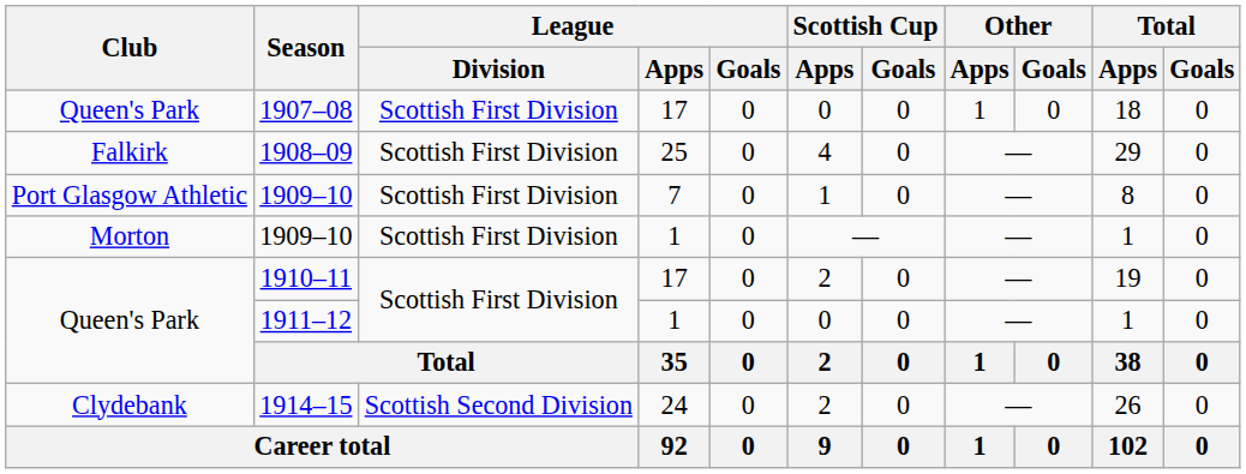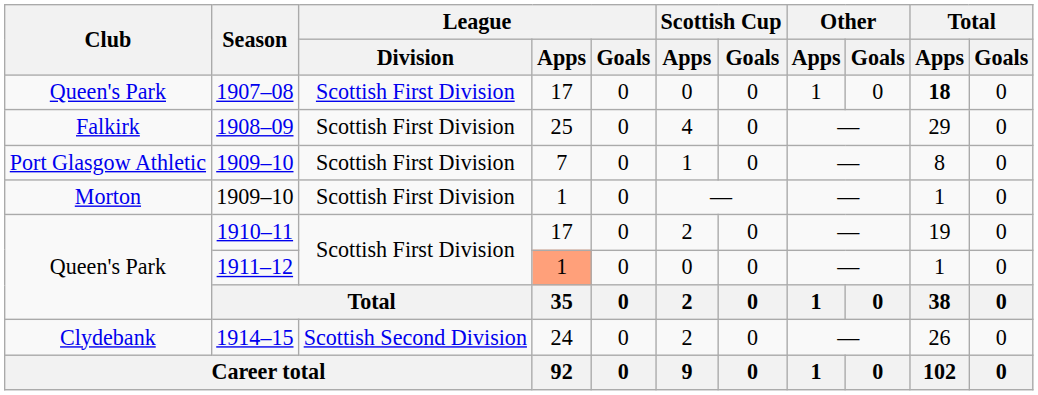1907–08 | Total / Apps: normal -> bold
1911–12 | League / Apps: no background -> lightsalmon background
